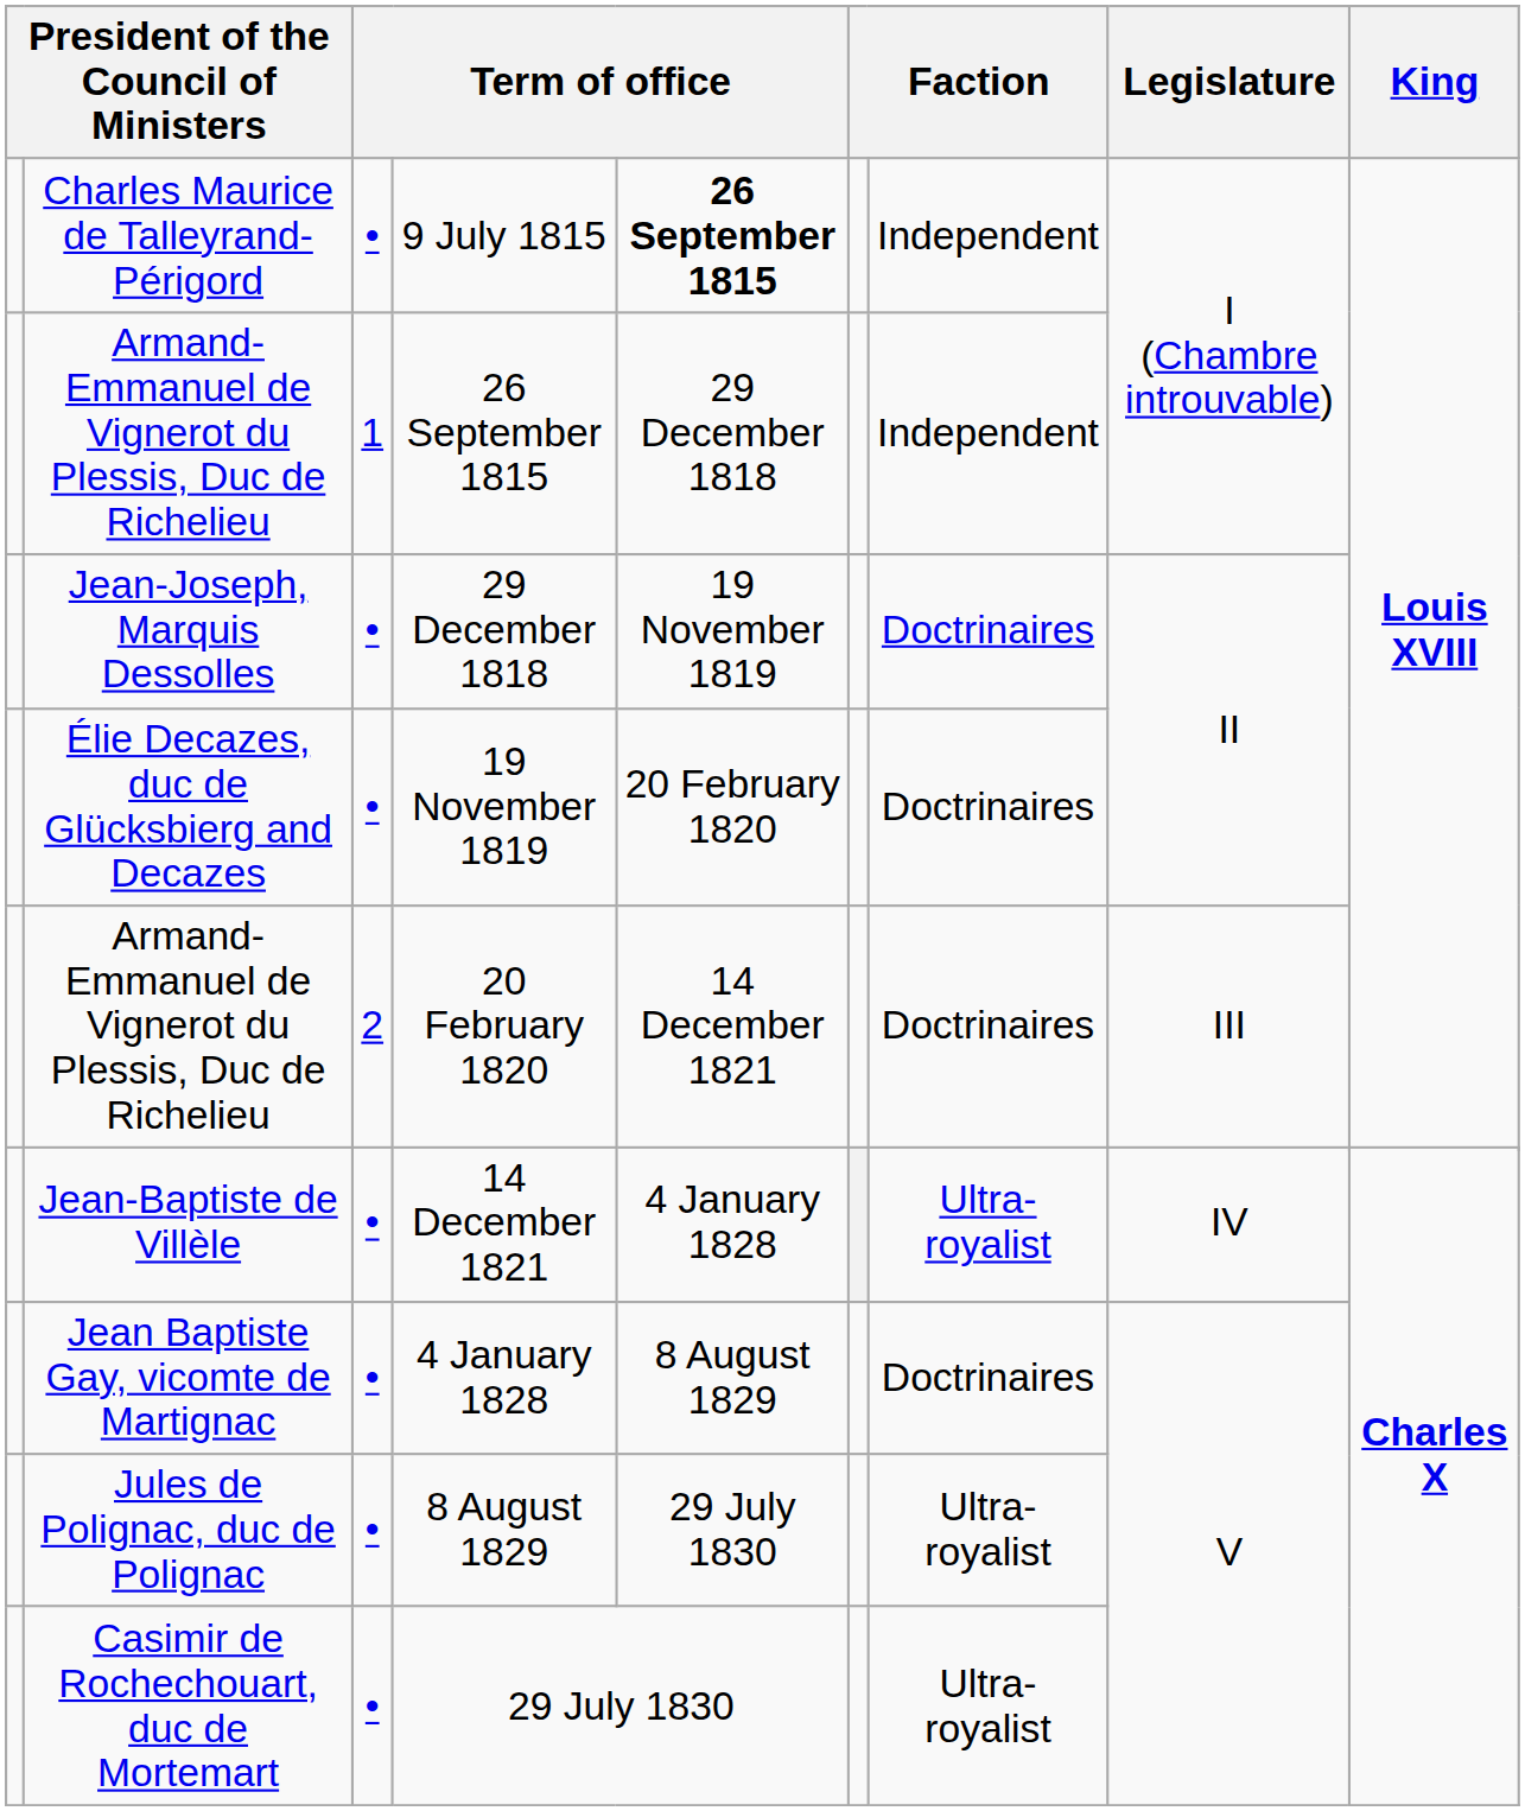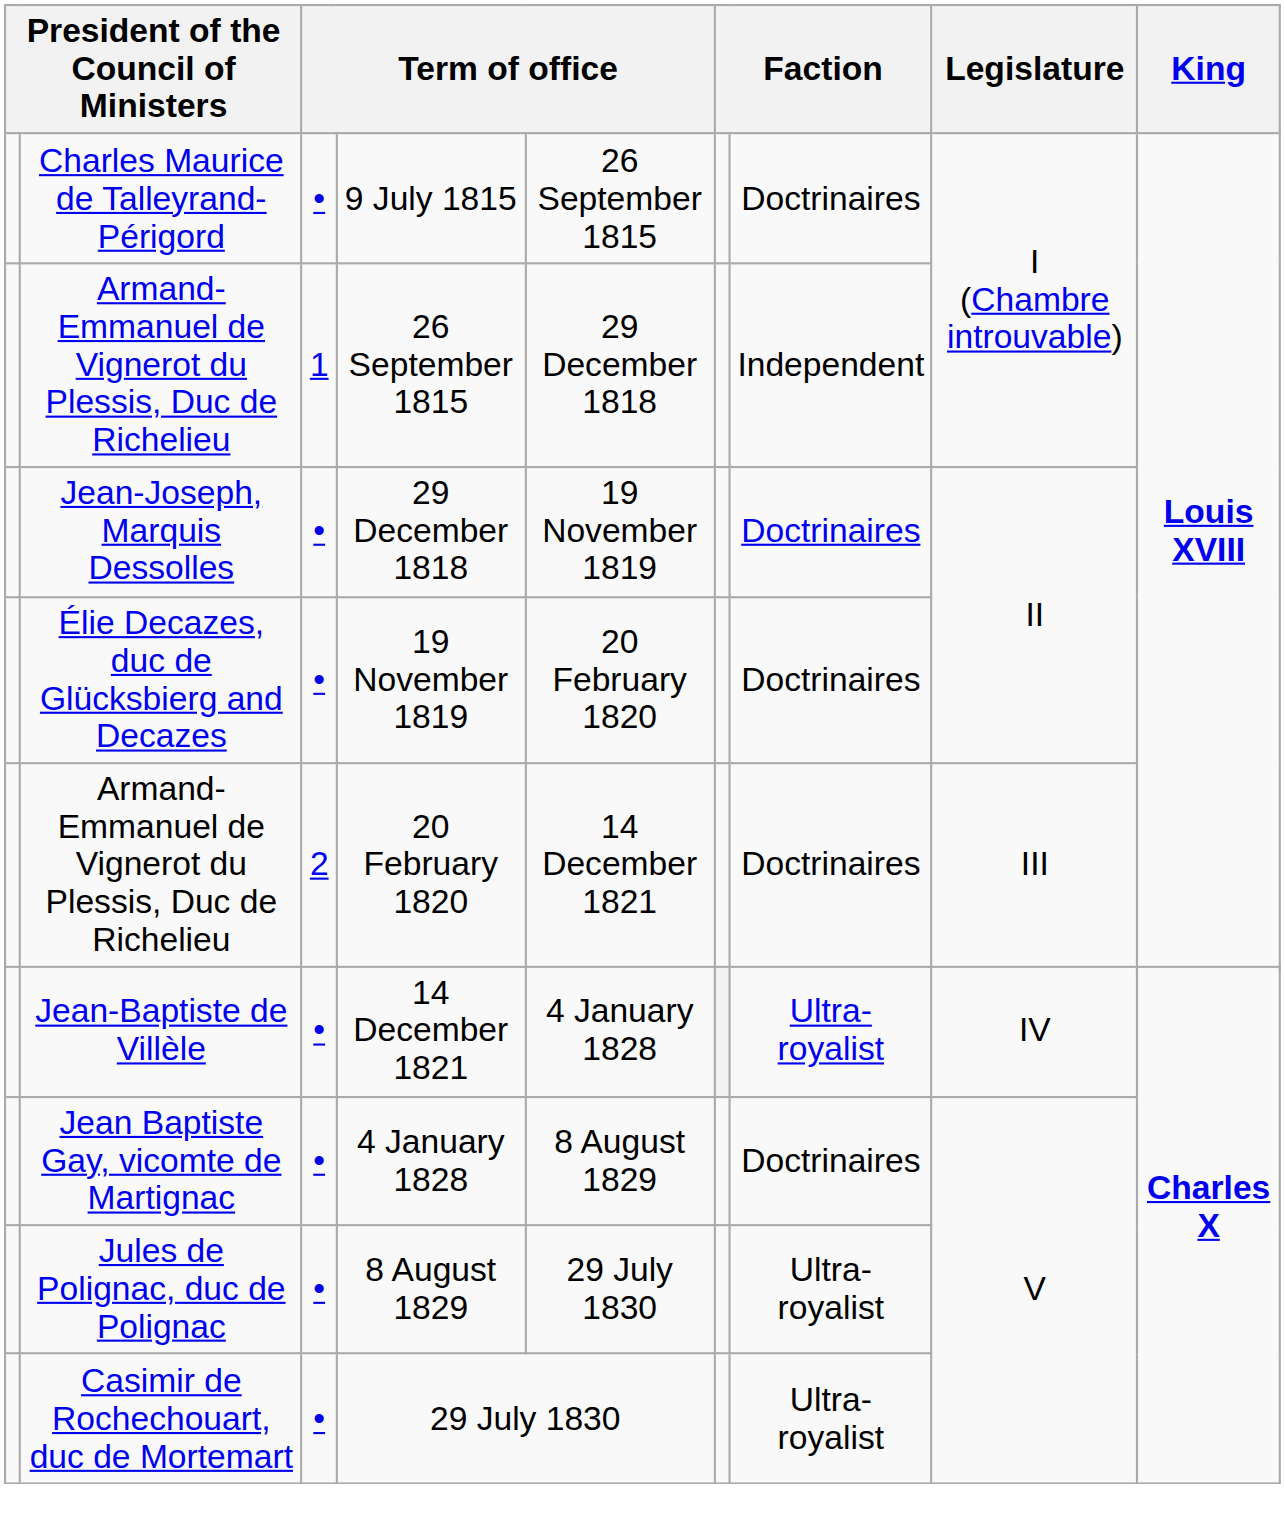9 July 1815 | column 5: bold -> normal
9 July 1815 | column 7: Independent -> Doctrinaires
